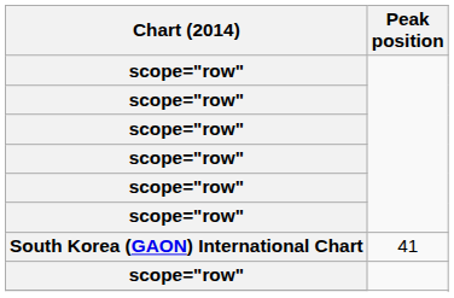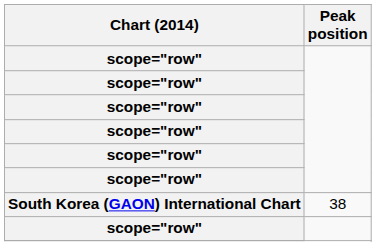South Korea (GAON) International Chart | Peak position: 41 -> 38
